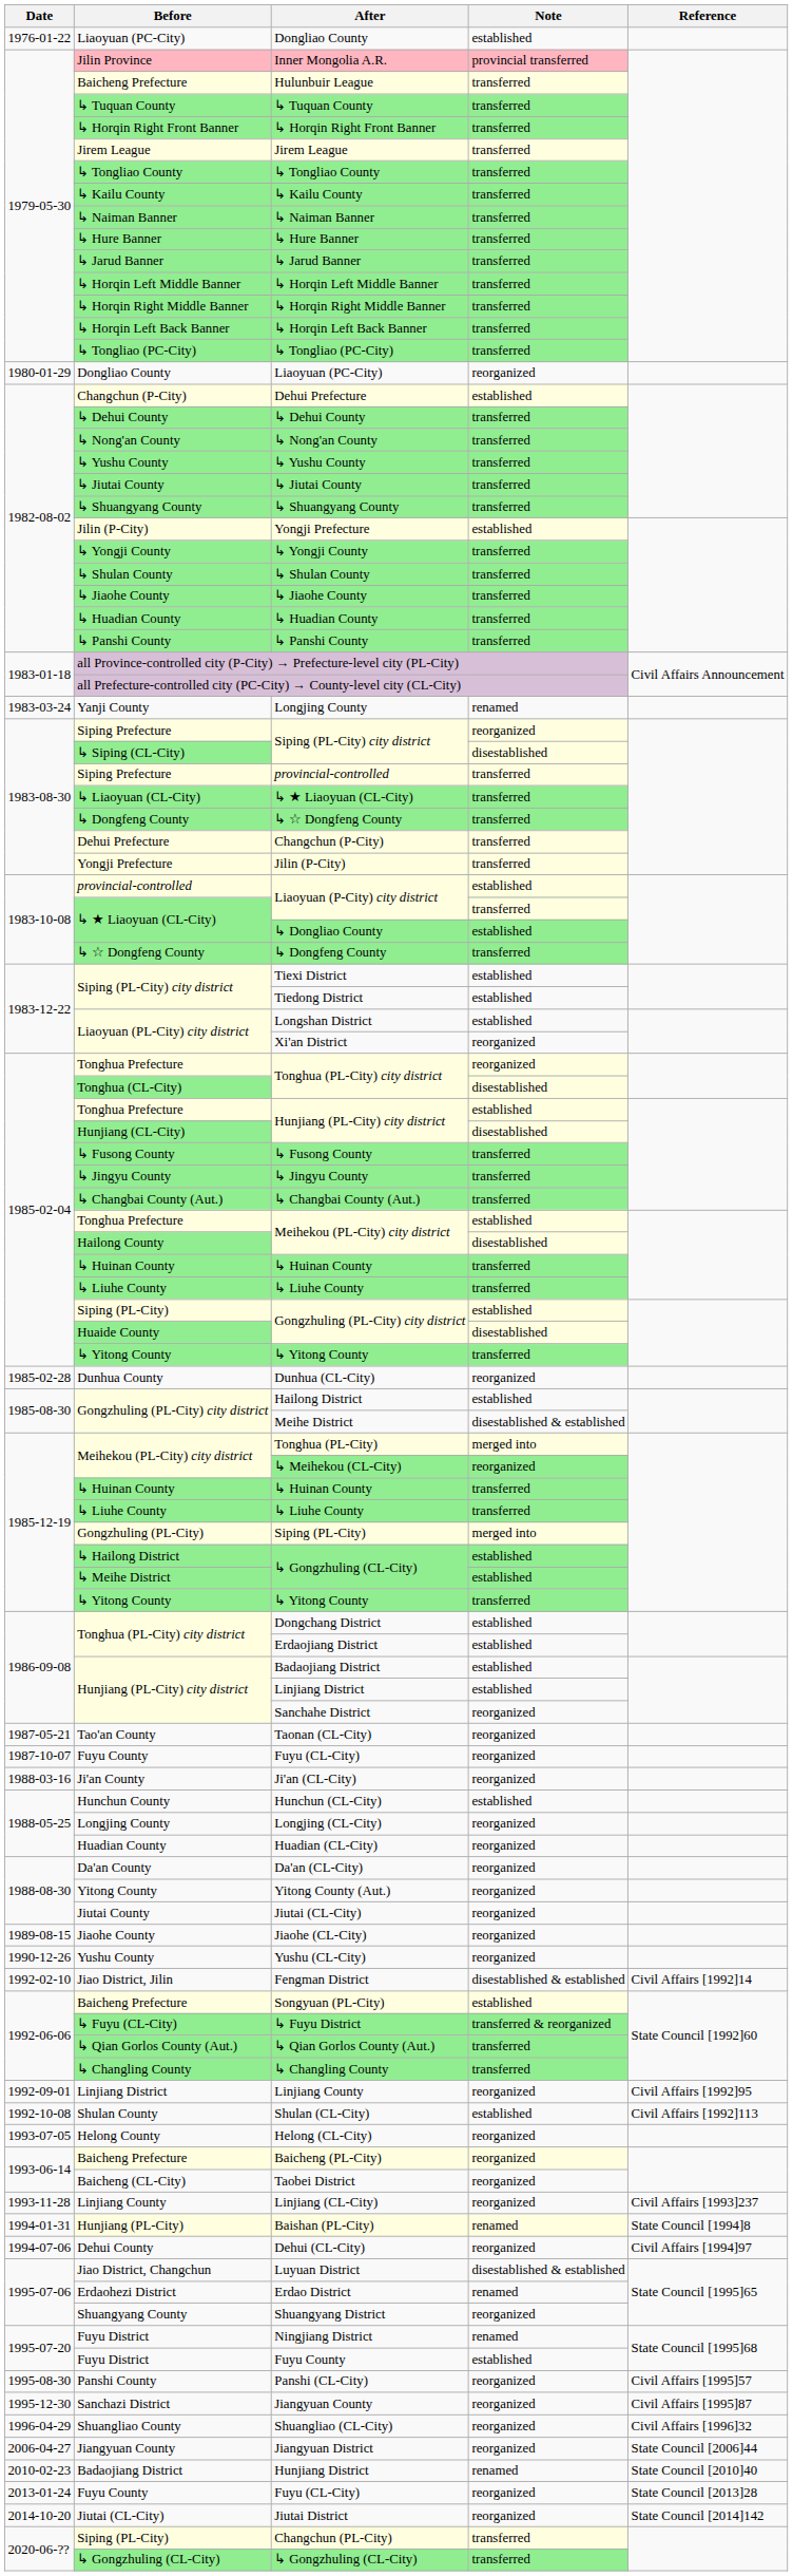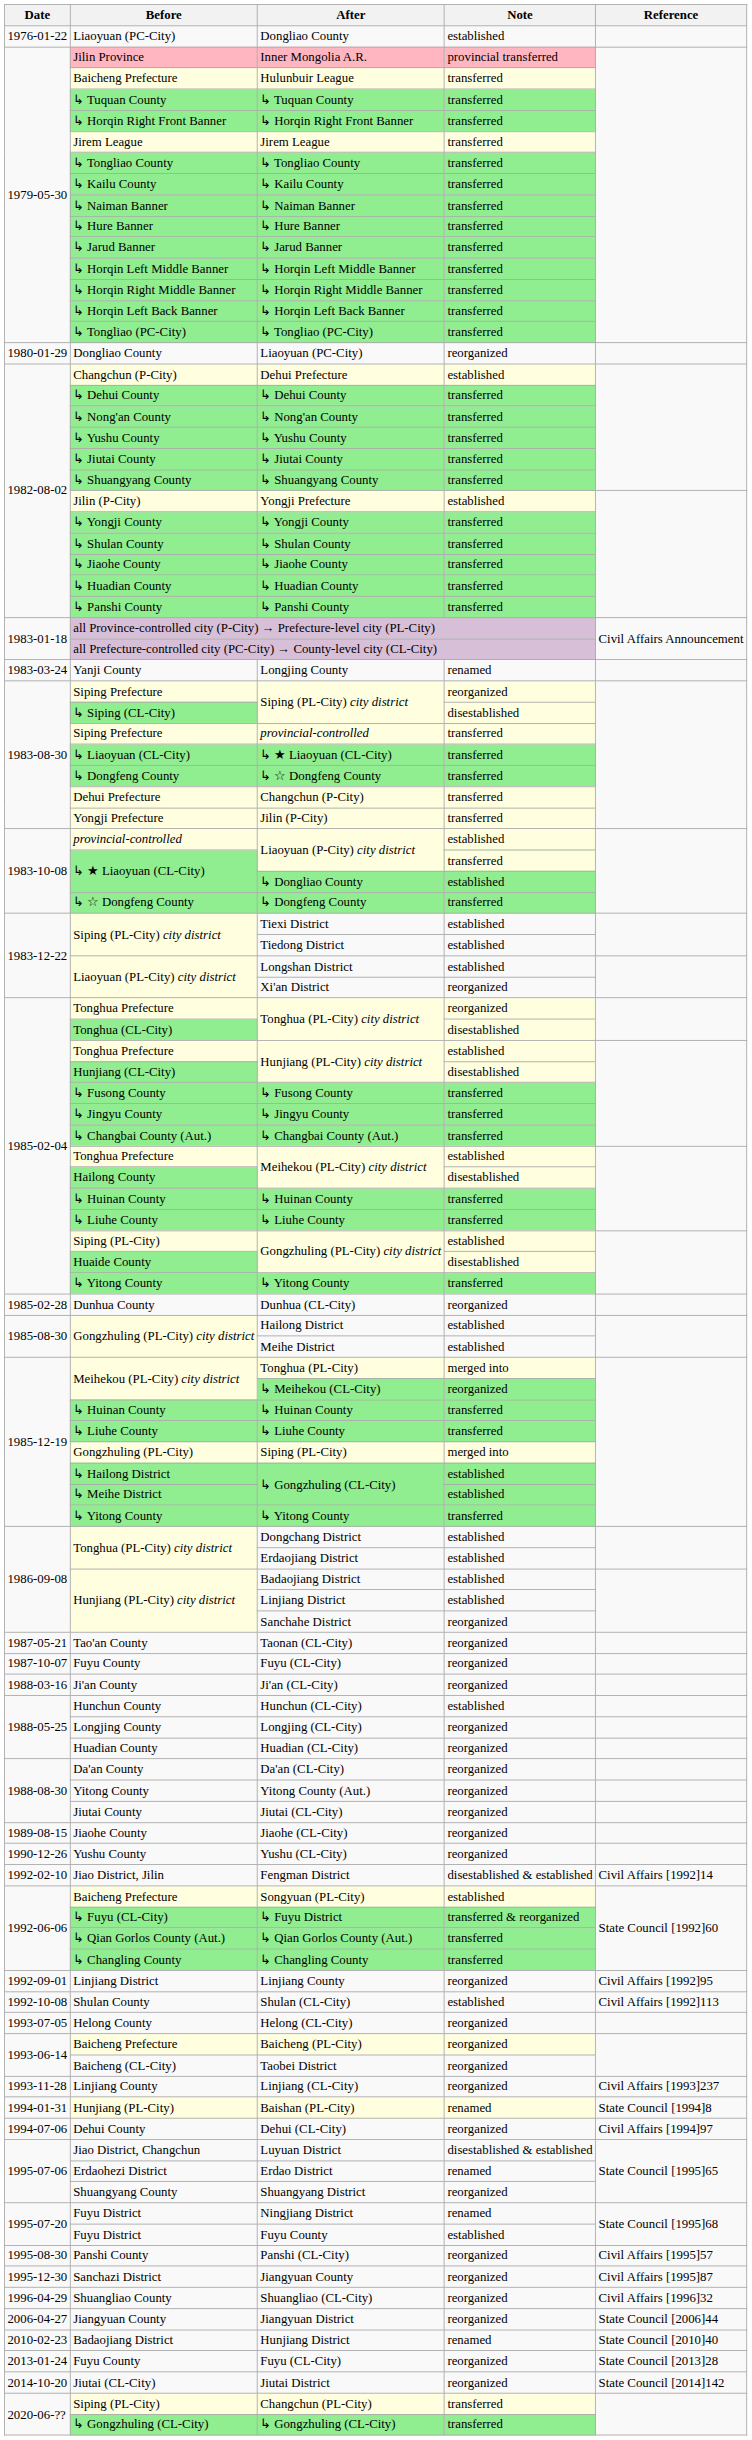Meihe District | Note: disestablished & established -> established
